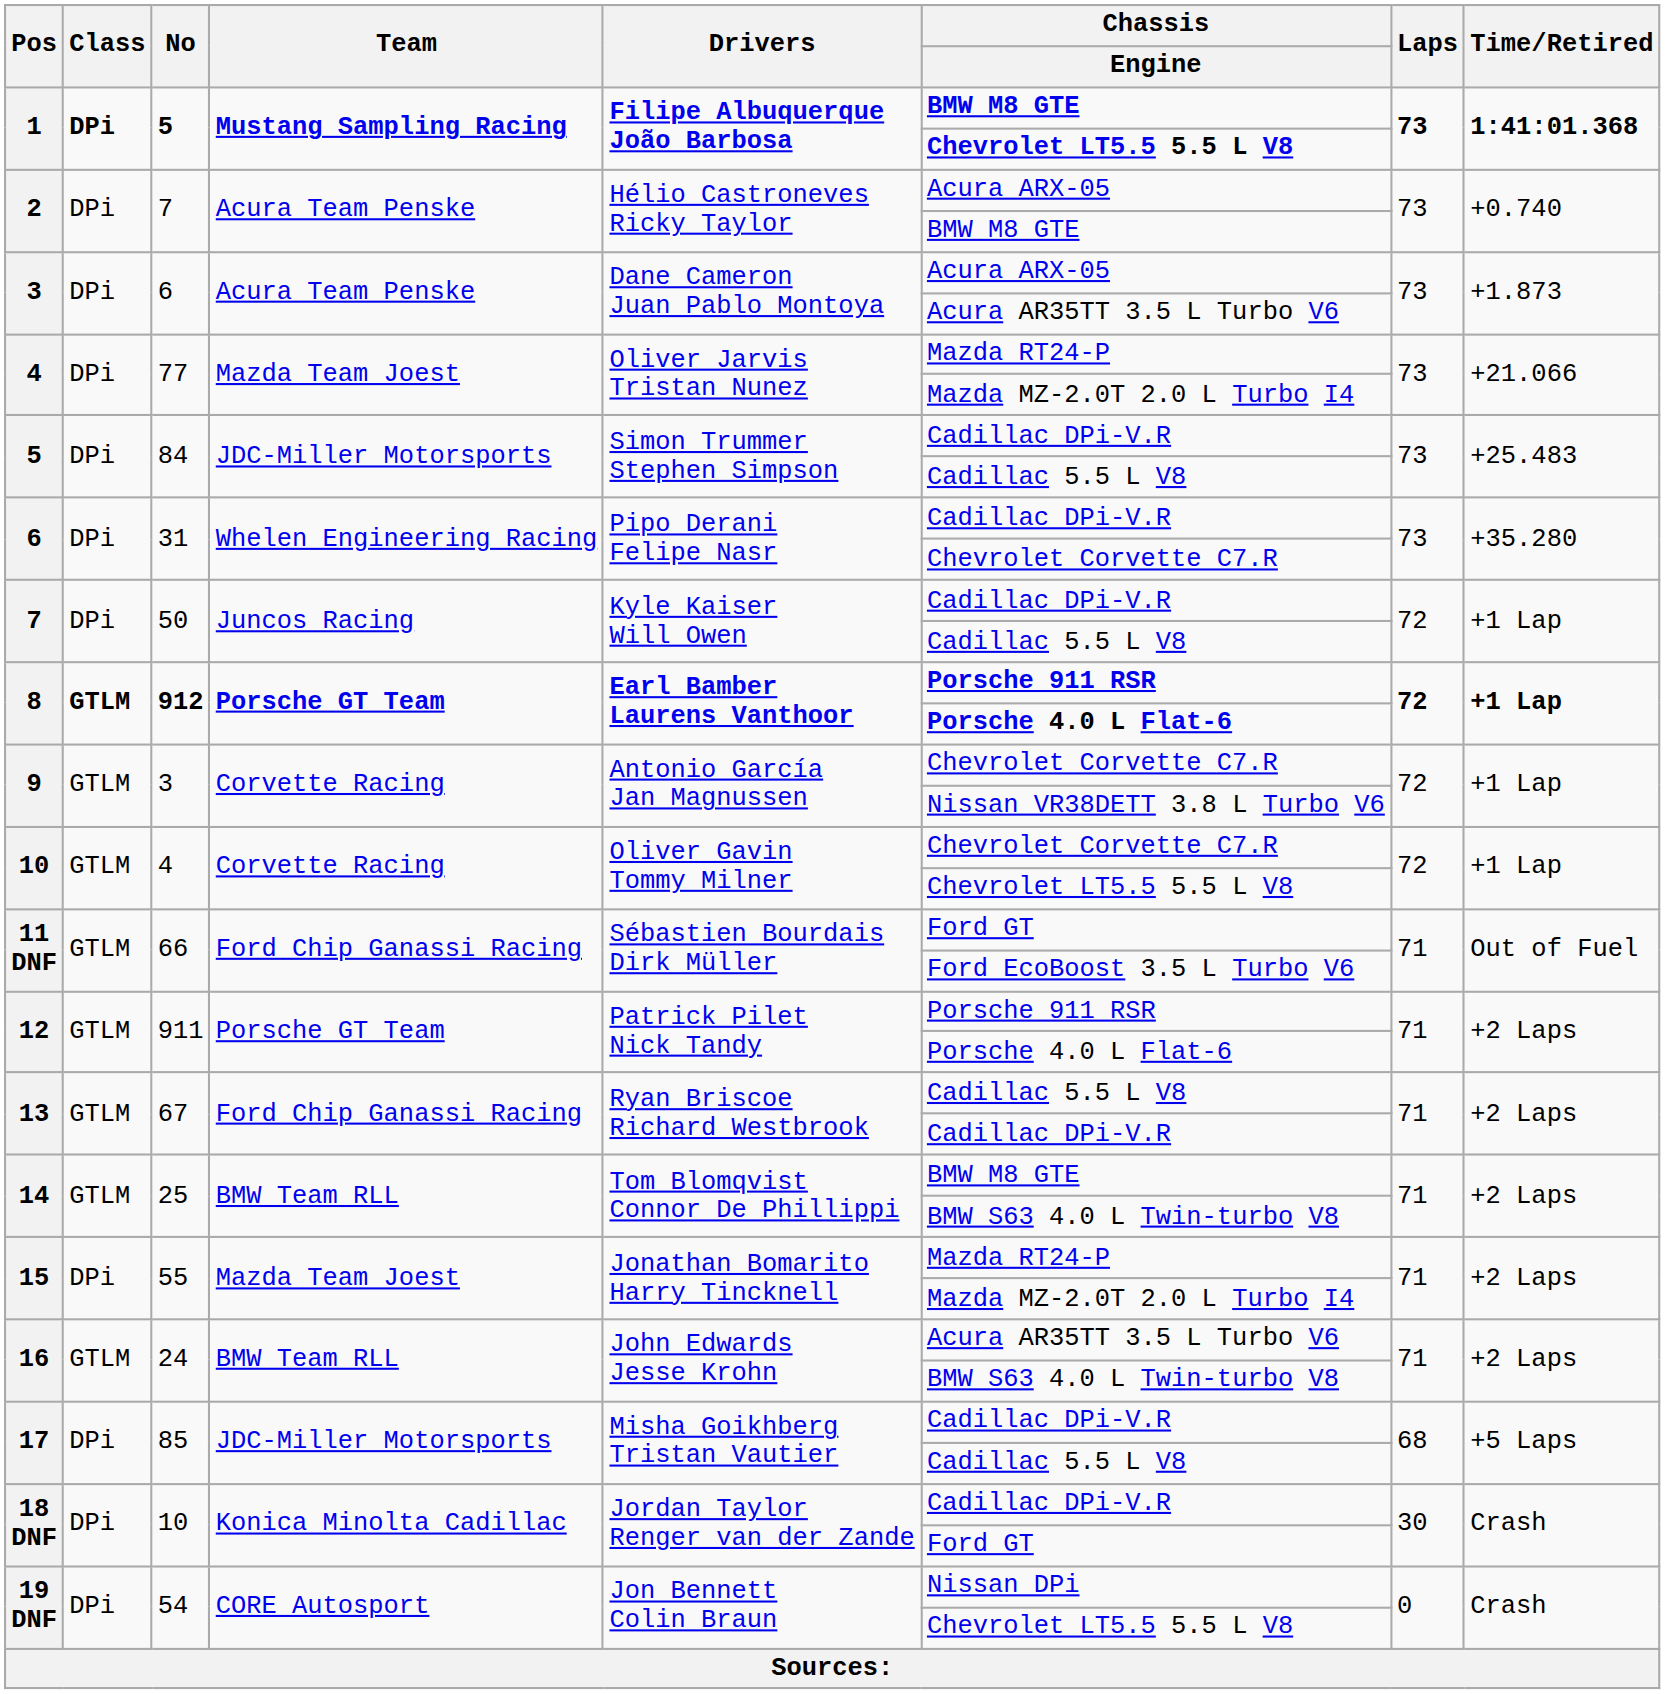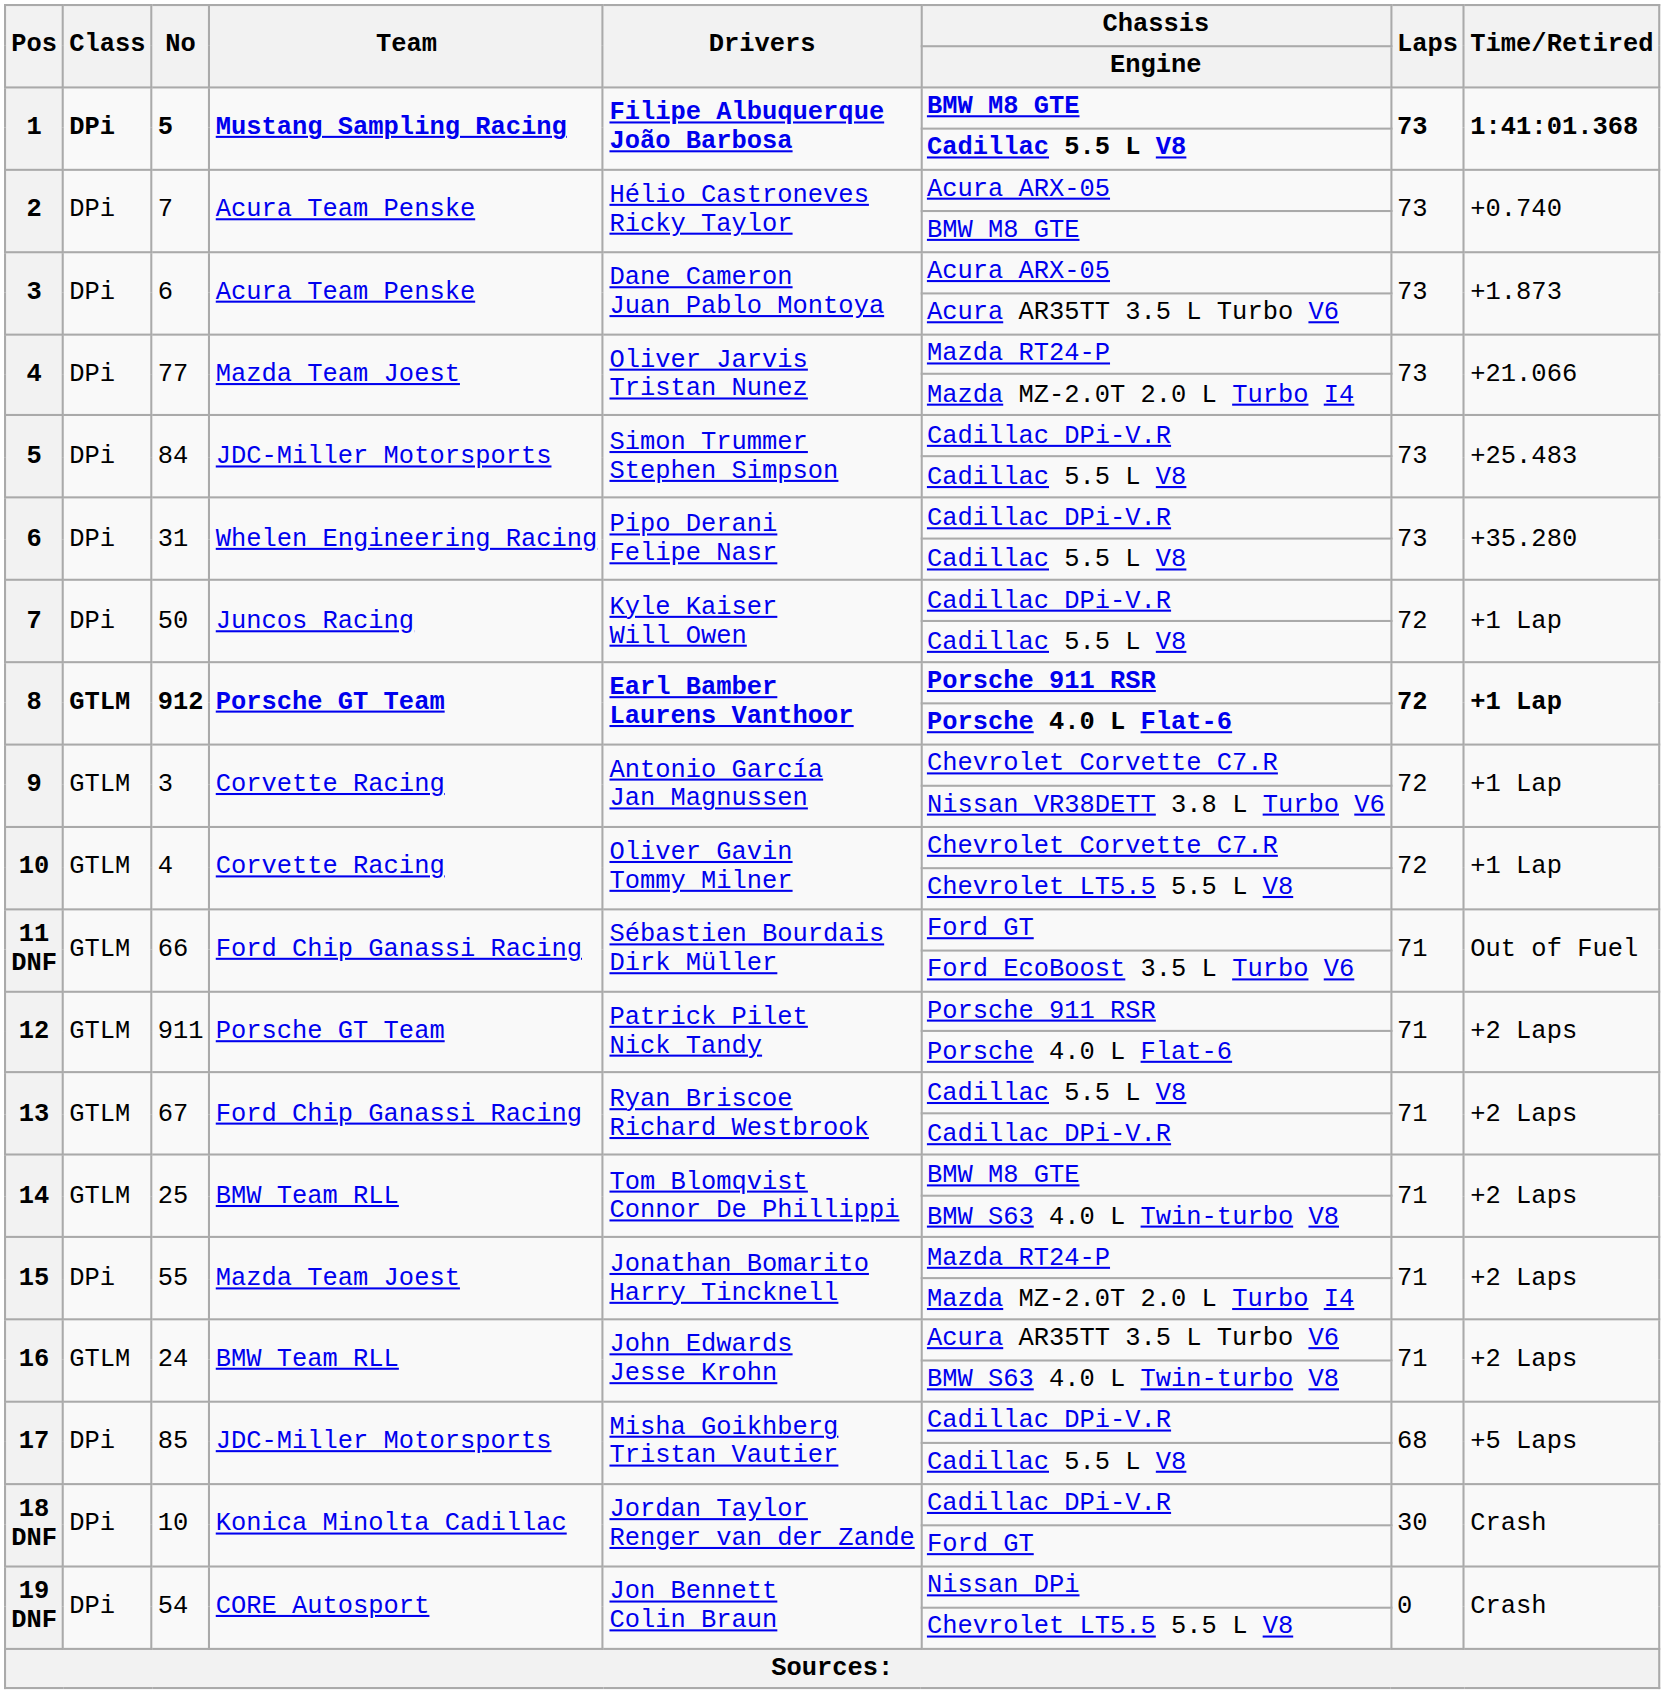row 4 | Chassis / Engine: Chevrolet LT5.5 5.5 L V8 -> Cadillac 5.5 L V8
row 14 | Chassis / Engine: Chevrolet Corvette C7.R -> Cadillac 5.5 L V8
